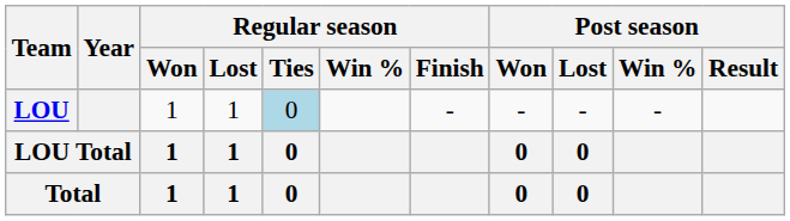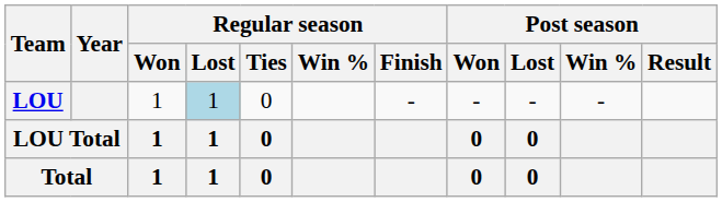LOU | Regular season / Lost: no background -> lightblue background
LOU | Regular season / Ties: lightblue background -> no background
